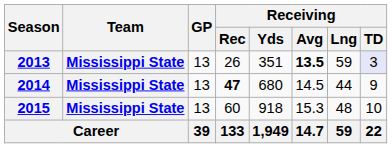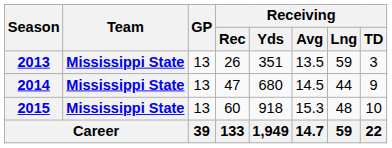2013 | Receiving / Avg: bold -> normal
2013 | Receiving / TD: lavender background -> no background
2014 | Receiving / Rec: bold -> normal
